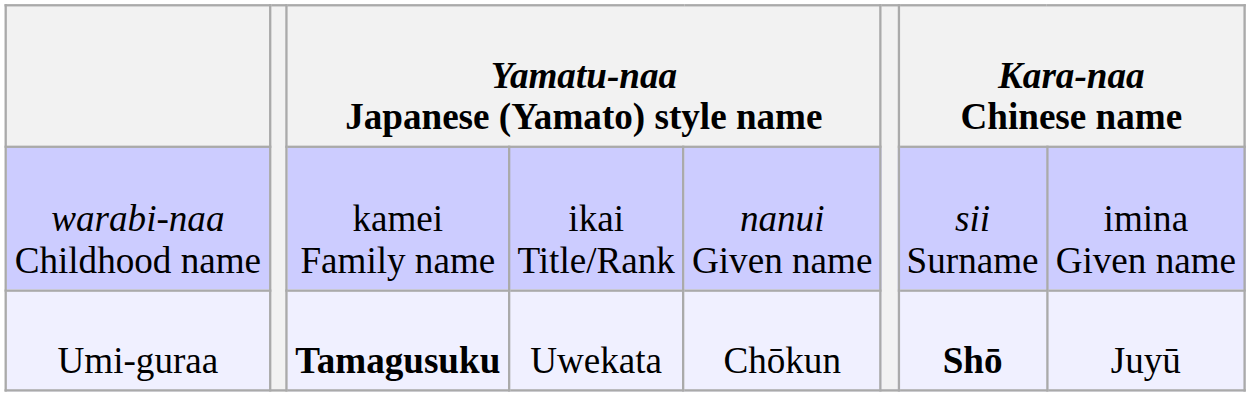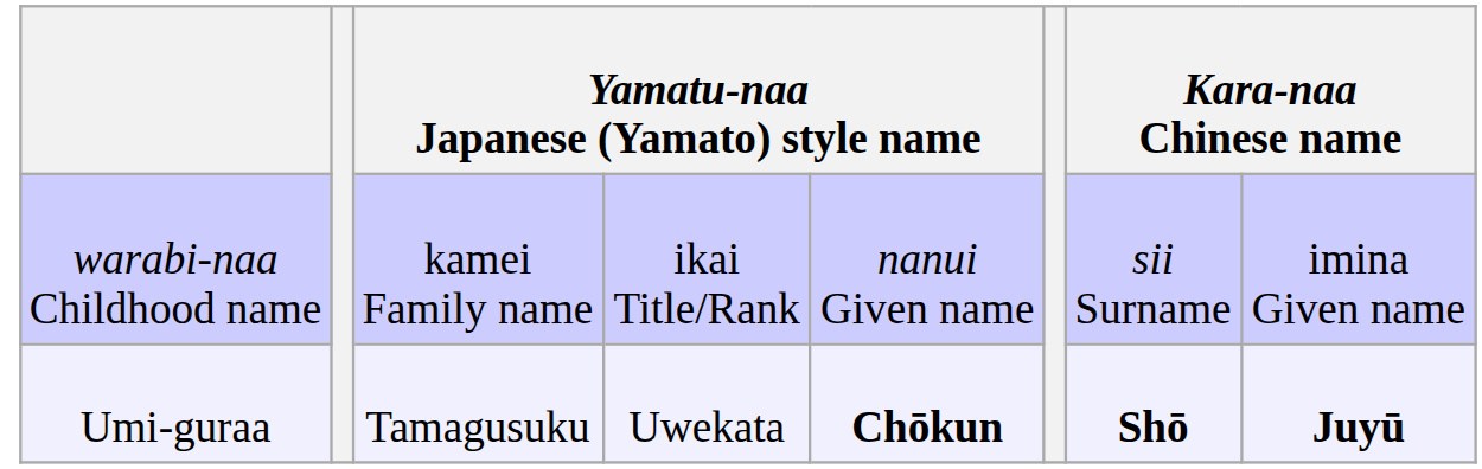Umi-guraa | column 3: bold -> normal
Umi-guraa | column 5: normal -> bold
Umi-guraa | column 8: normal -> bold
